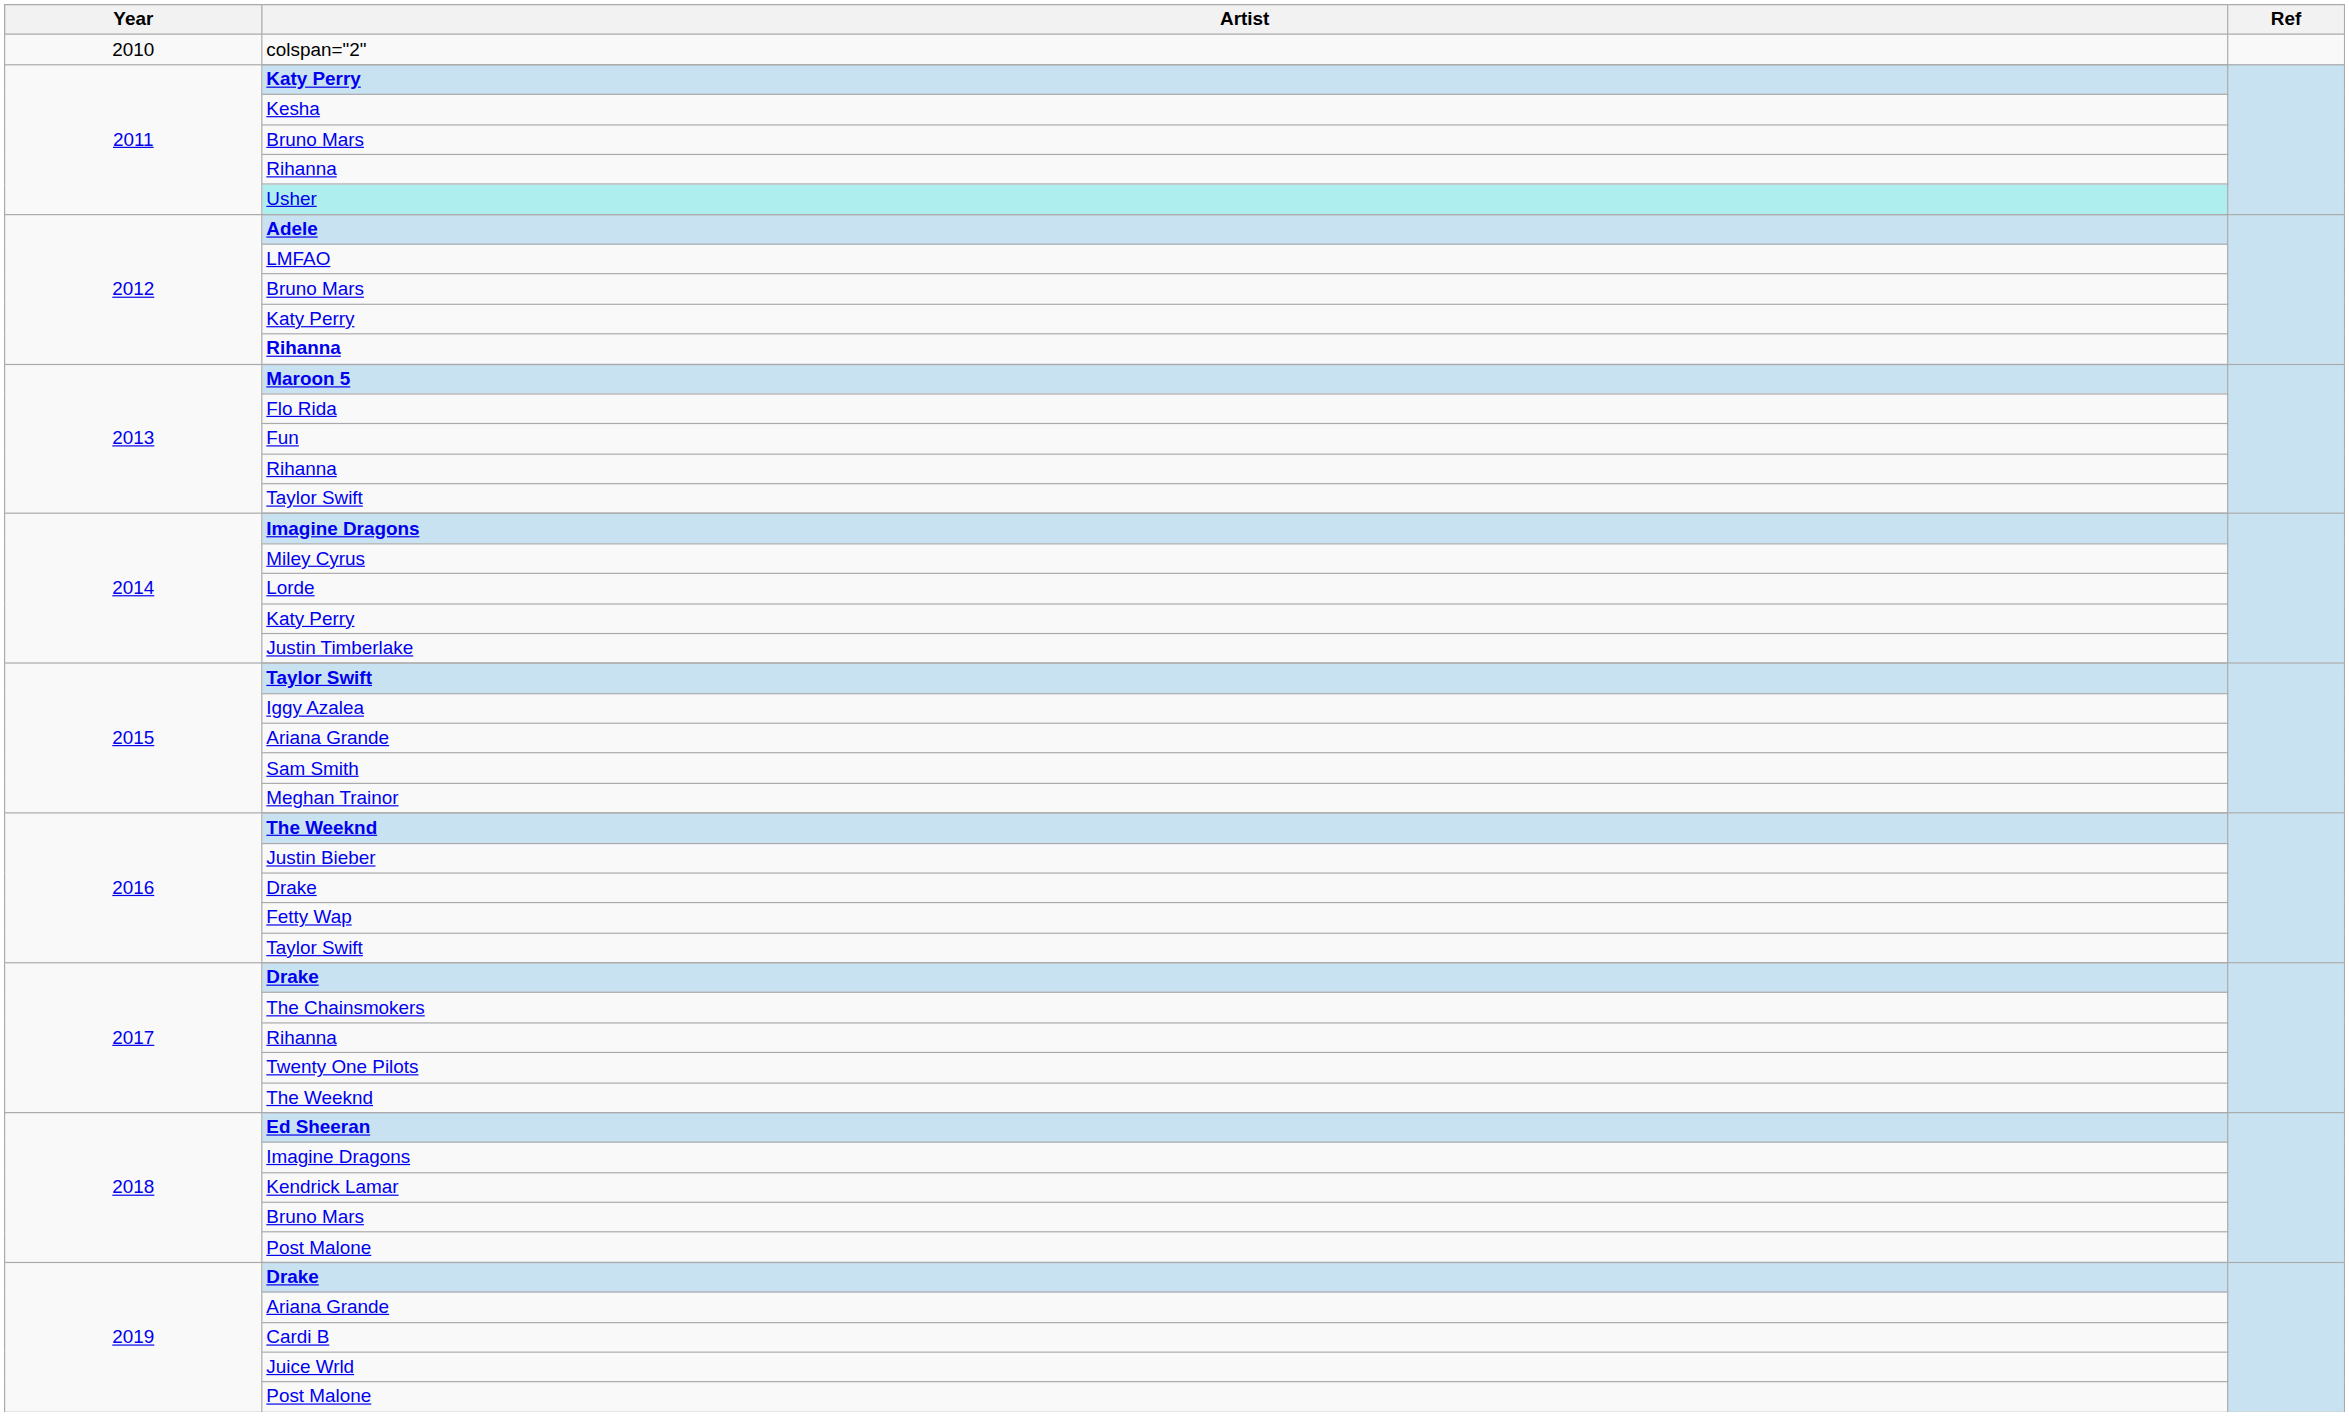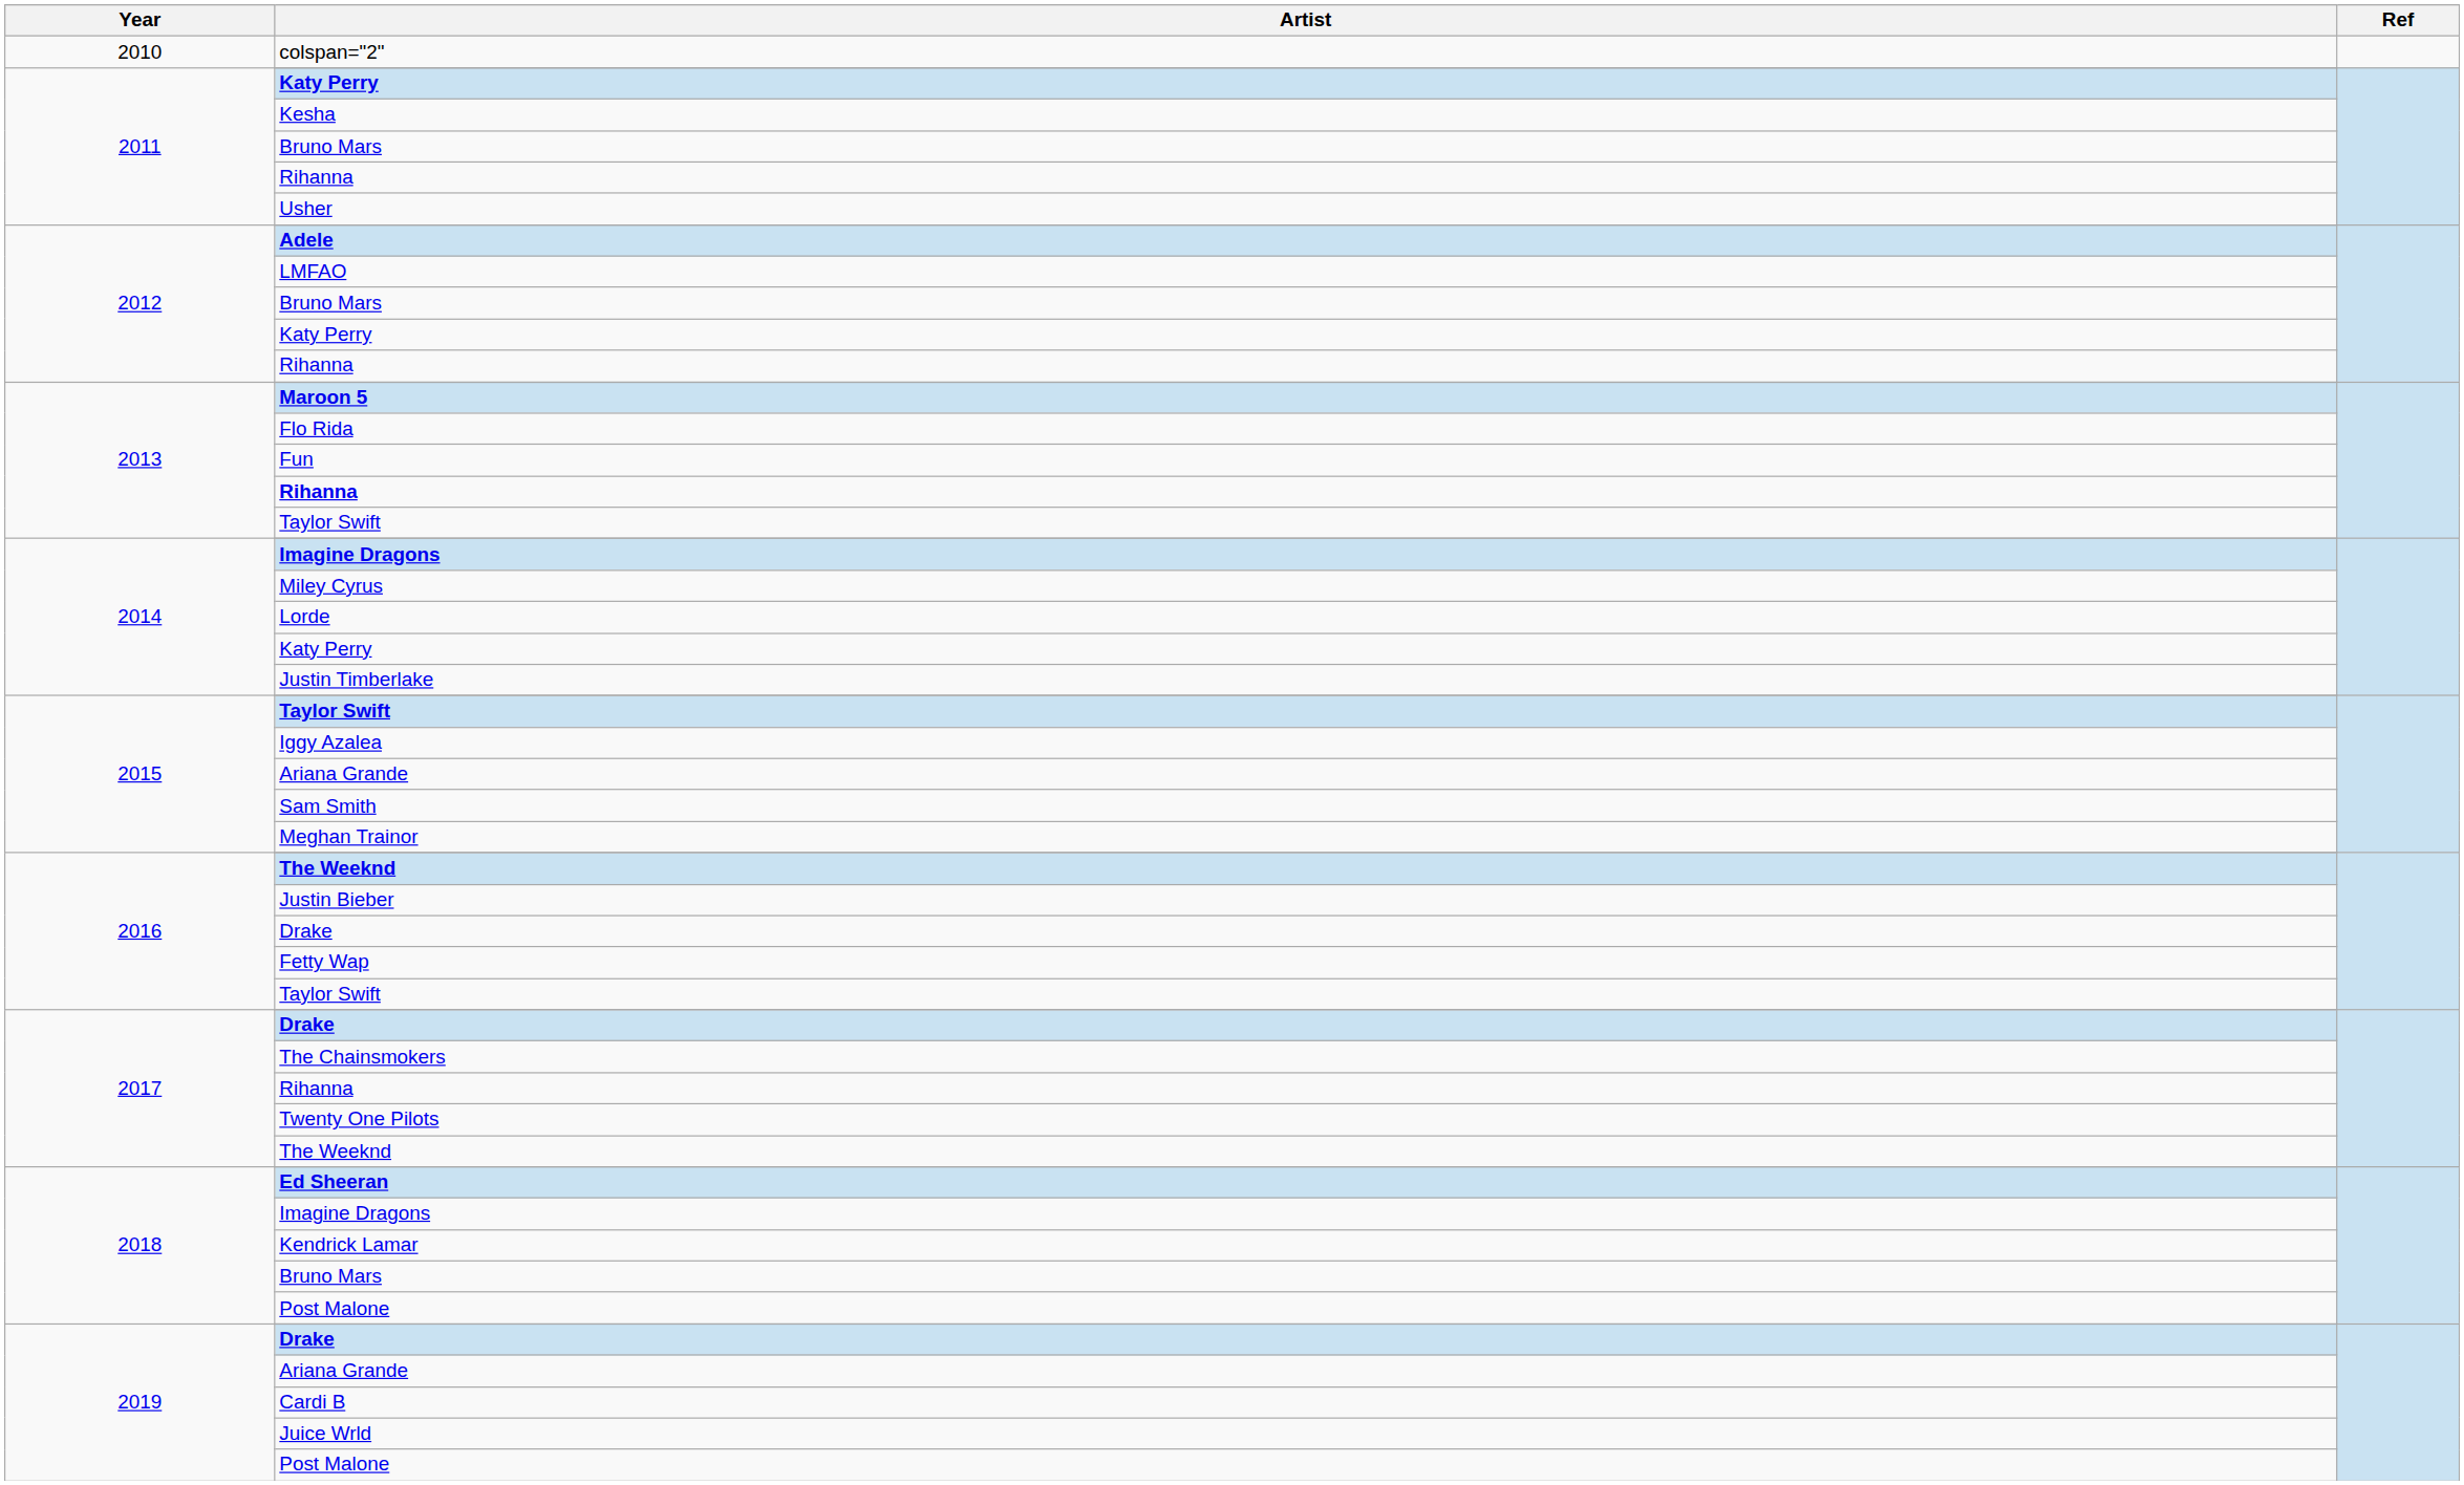Usher | Artist: paleturquoise background -> no background
2012 / Rihanna | Artist: bold -> normal
2013 / Rihanna | Artist: normal -> bold
